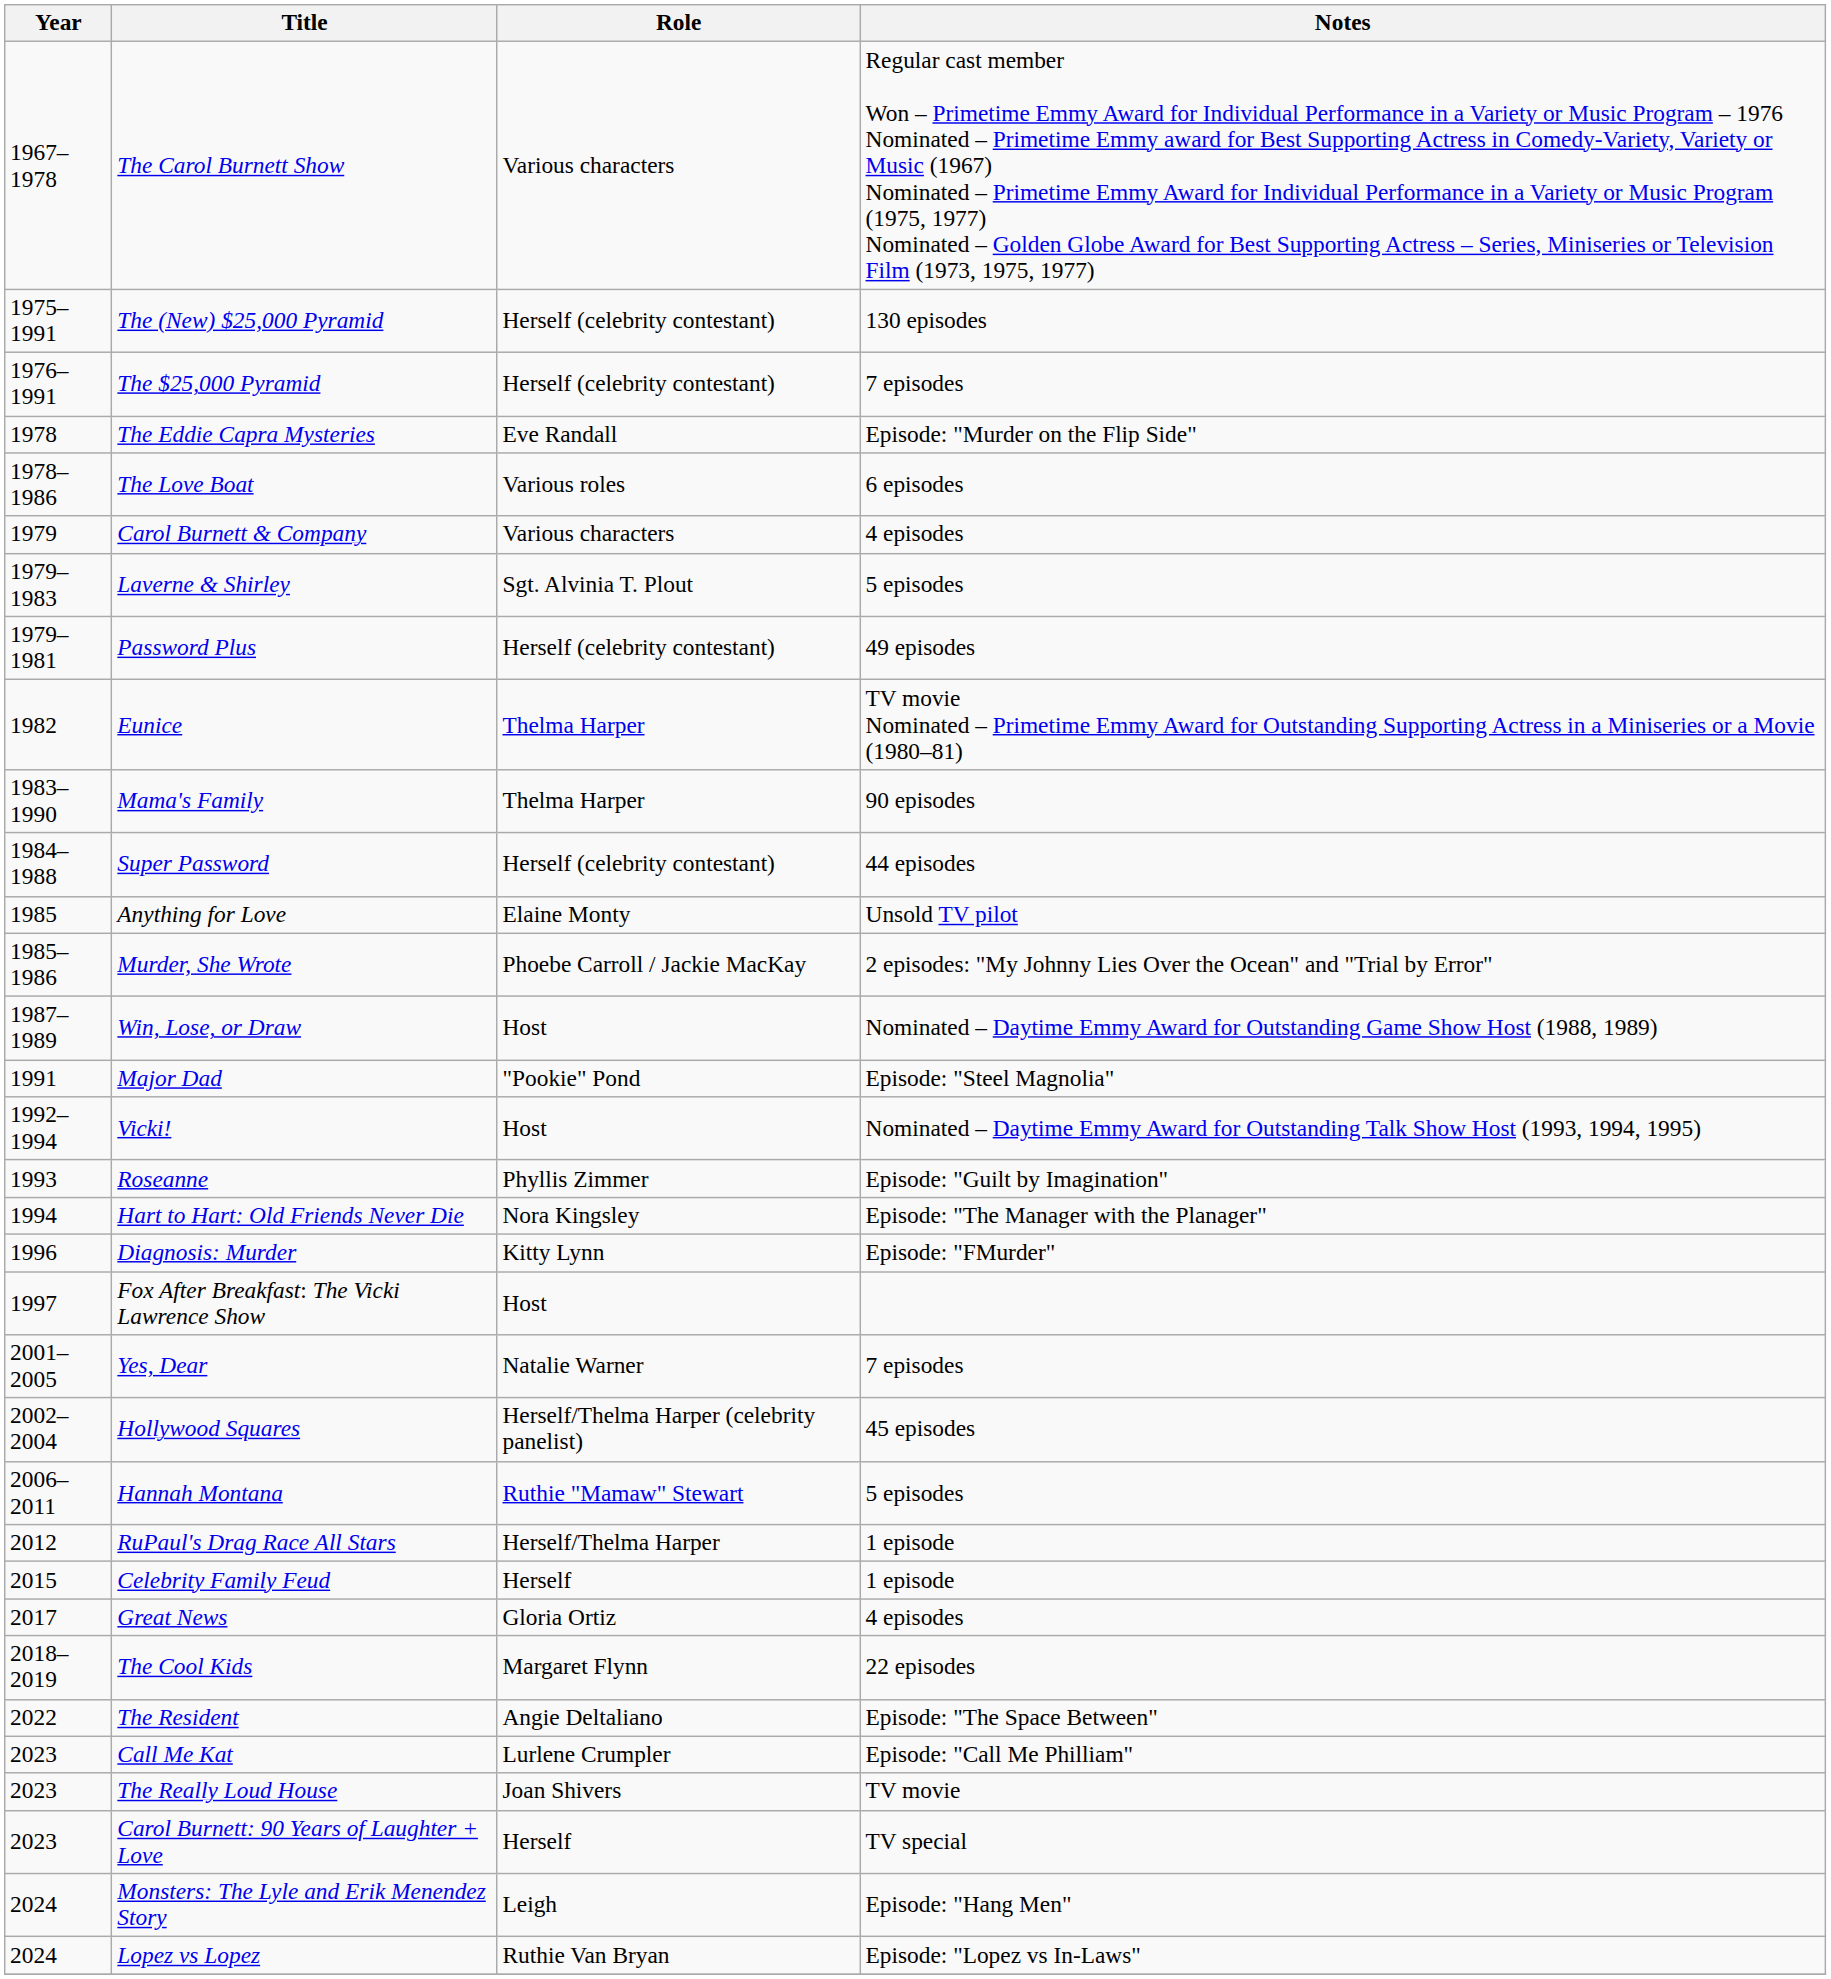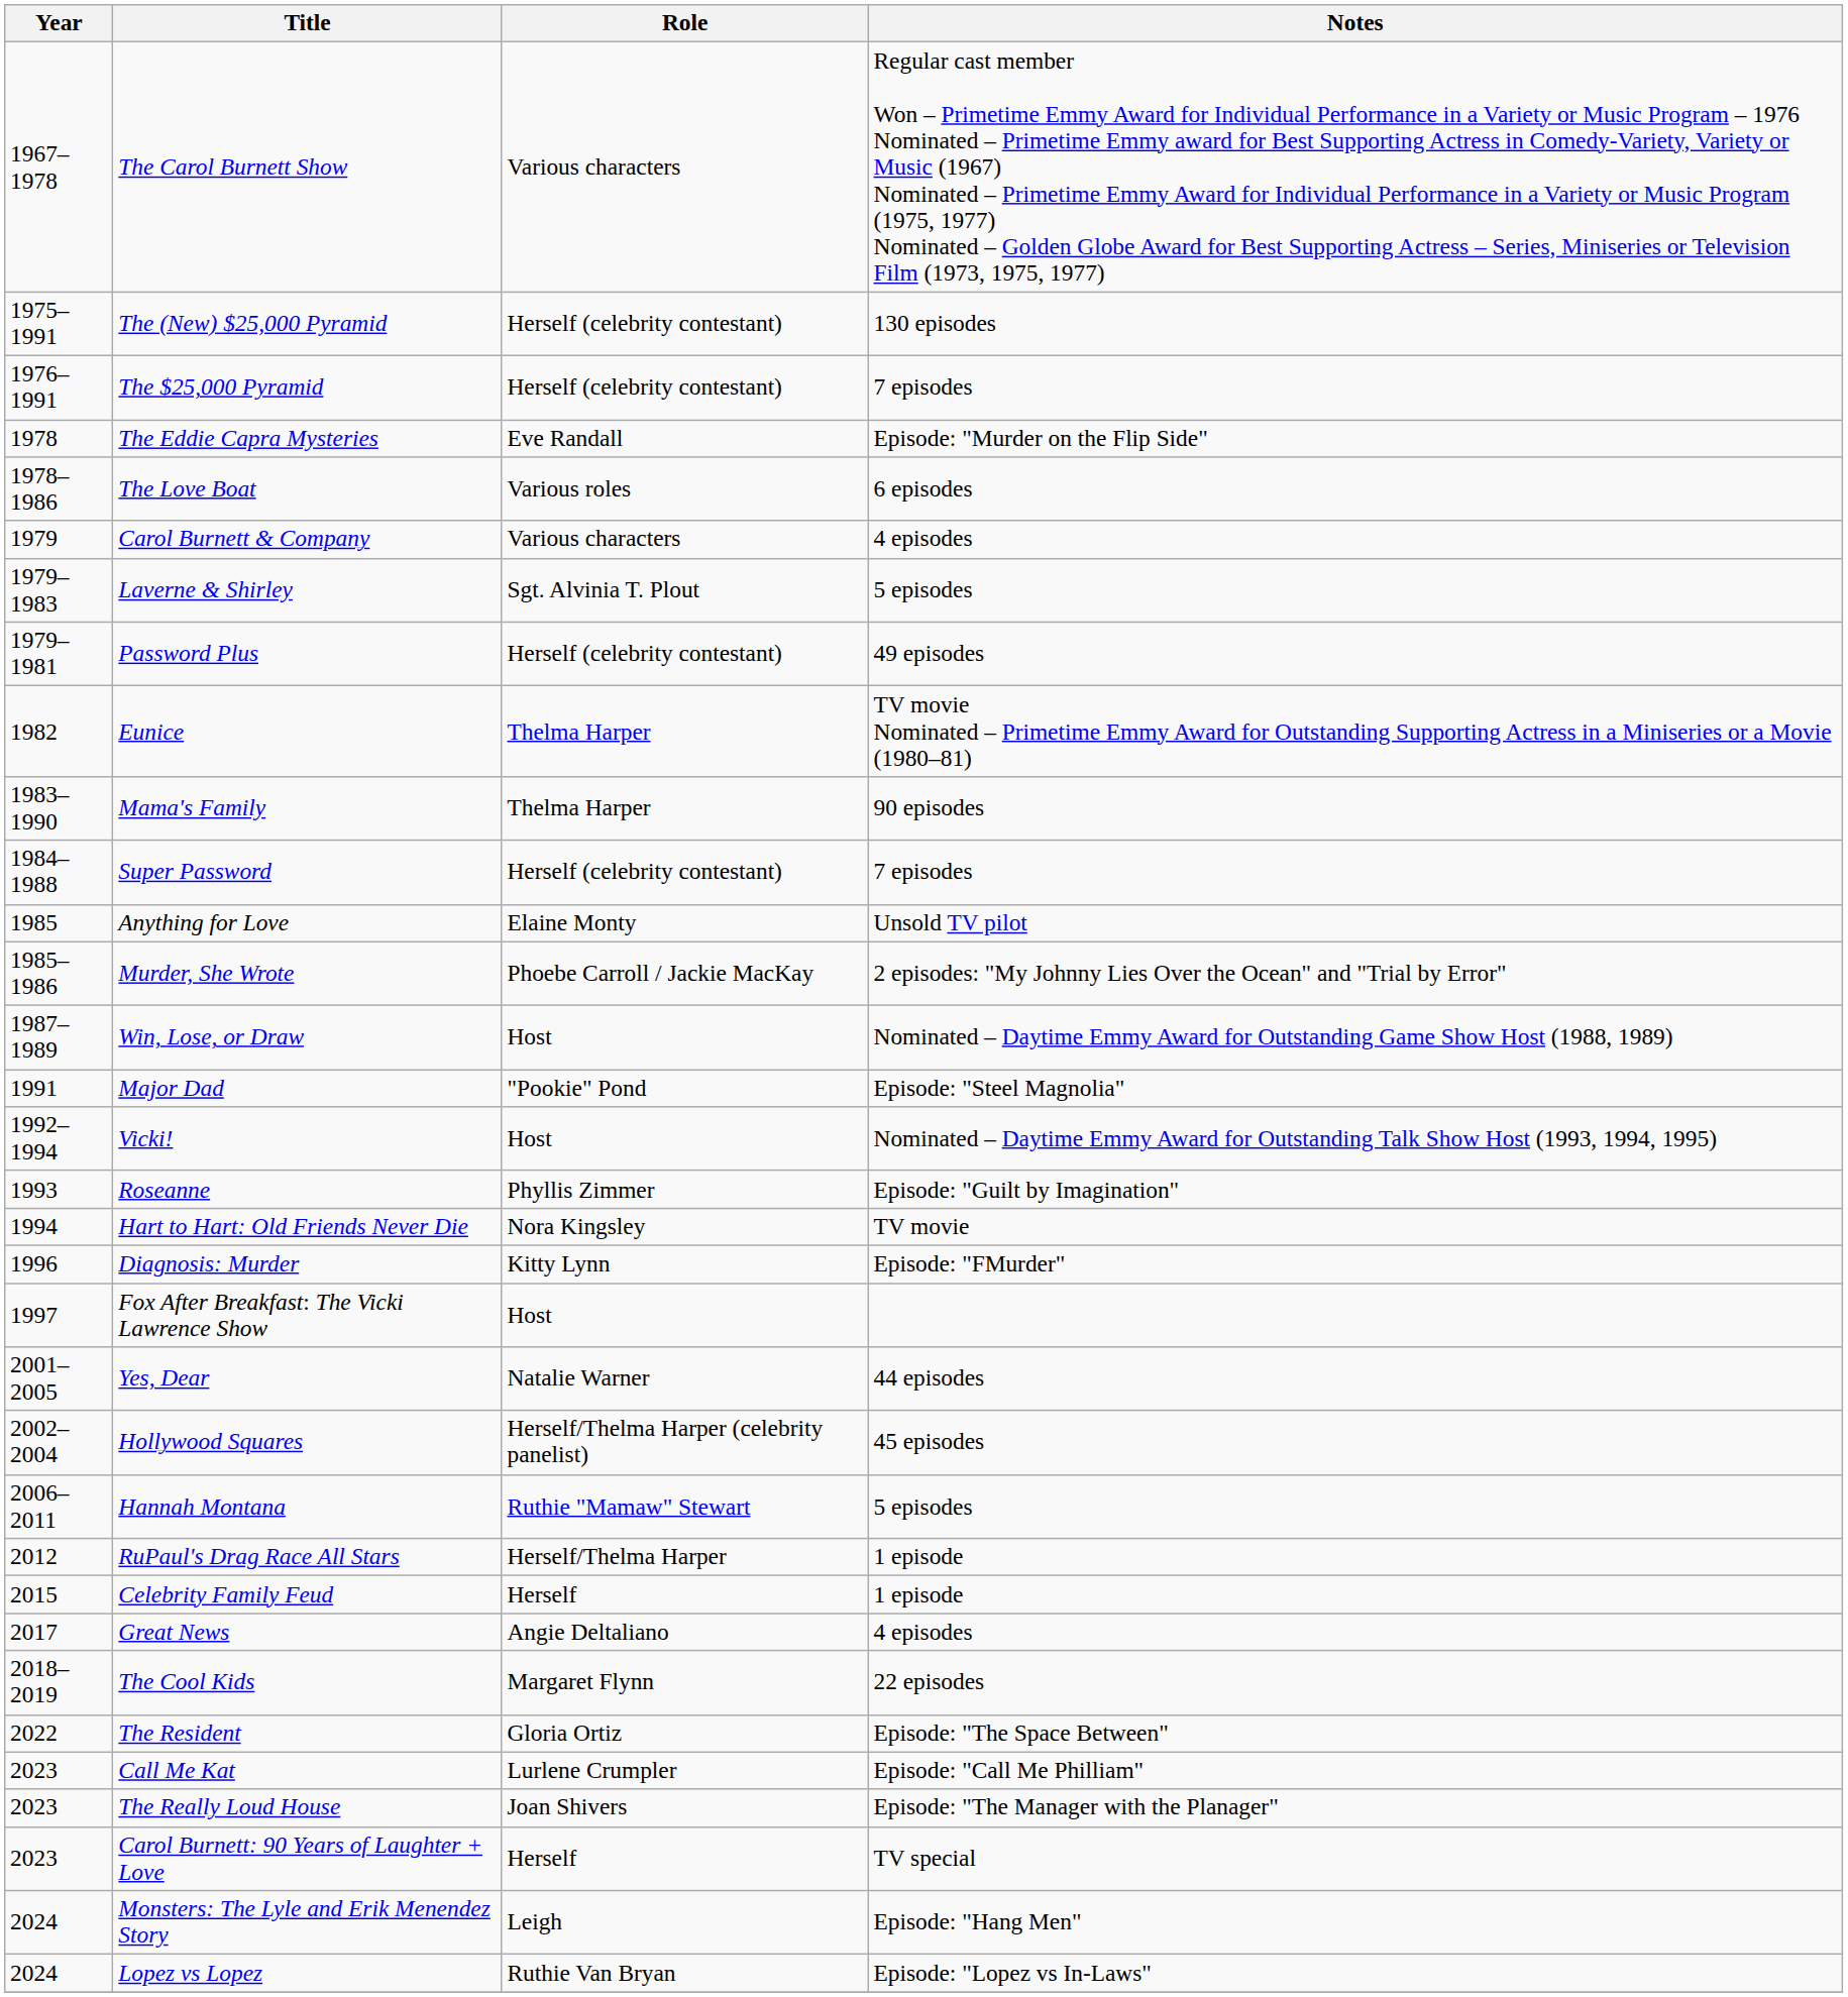Super Password | Notes: 44 episodes -> 7 episodes
Hart to Hart: Old Friends Never Die | Notes: Episode: "The Manager with the Planager" -> TV movie
Yes, Dear | Notes: 7 episodes -> 44 episodes
Great News | Role: Gloria Ortiz -> Angie Deltaliano
The Resident | Role: Angie Deltaliano -> Gloria Ortiz
The Really Loud House | Notes: TV movie -> Episode: "The Manager with the Planager"
